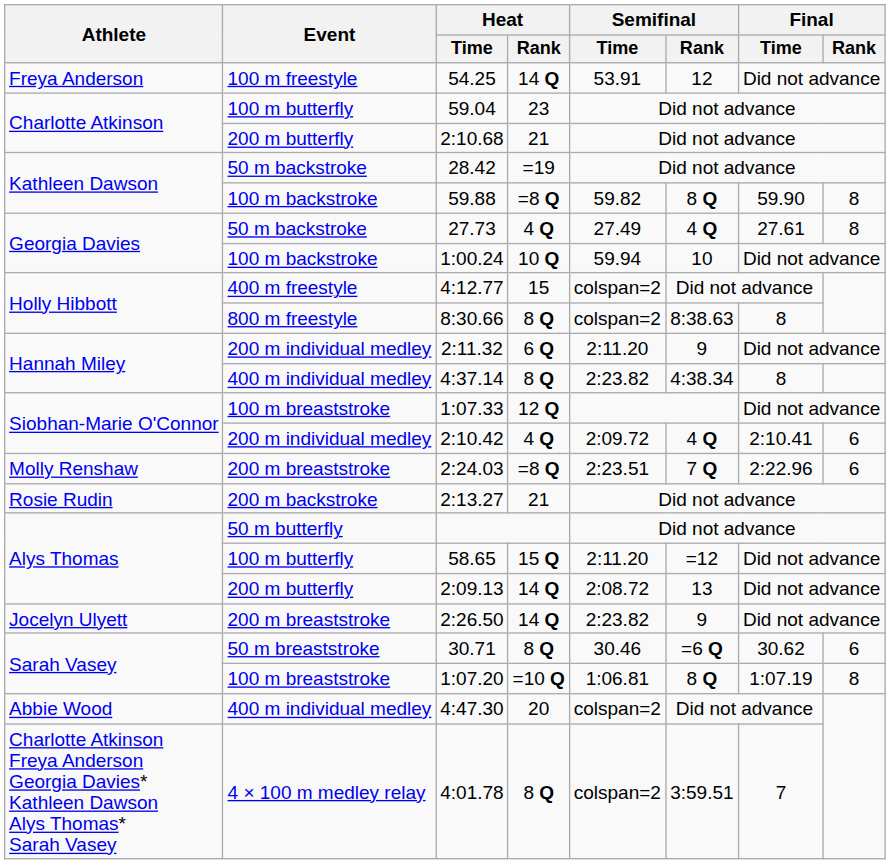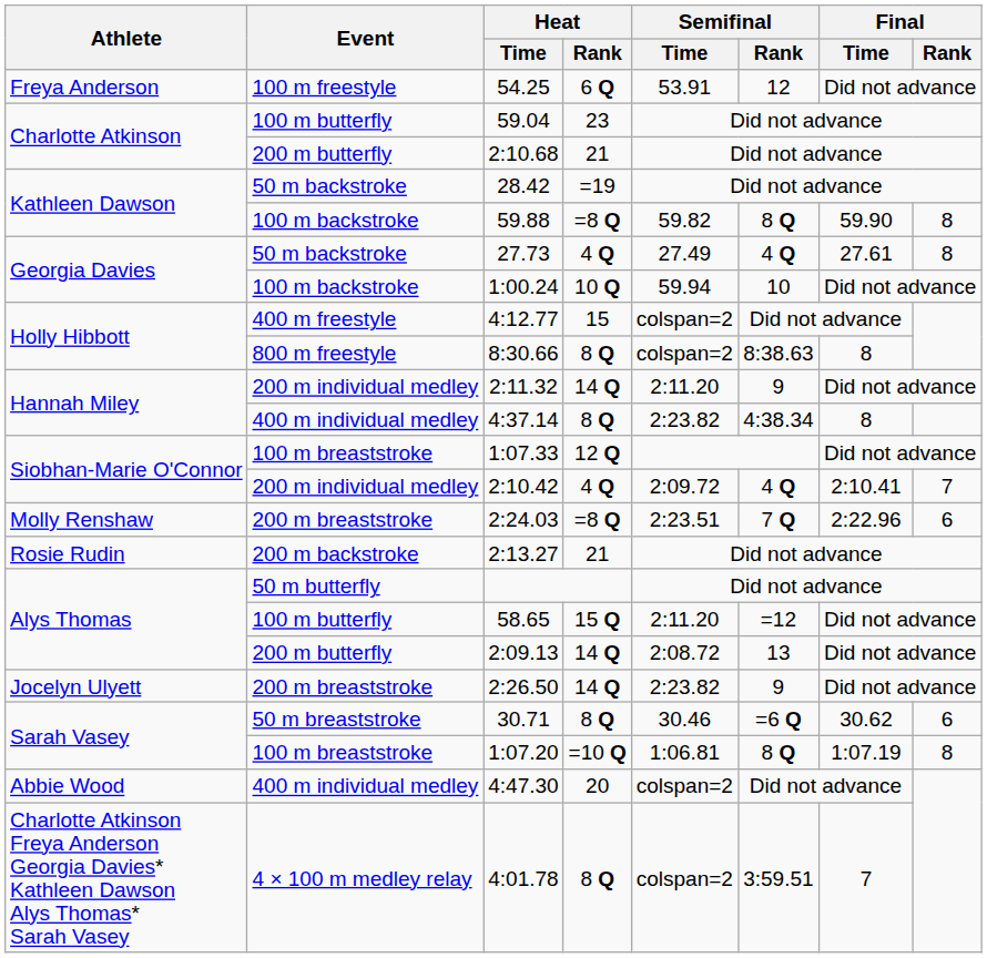54.25 | Heat / Rank: 14 Q -> 6 Q
2:11.32 | Heat / Rank: 6 Q -> 14 Q
2:10.42 | Final / Rank: 6 -> 7
